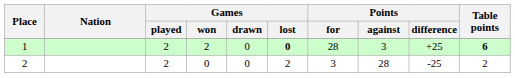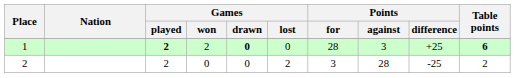1 | Games / played: normal -> bold
1 | Games / drawn: normal -> bold
1 | Games / lost: bold -> normal
